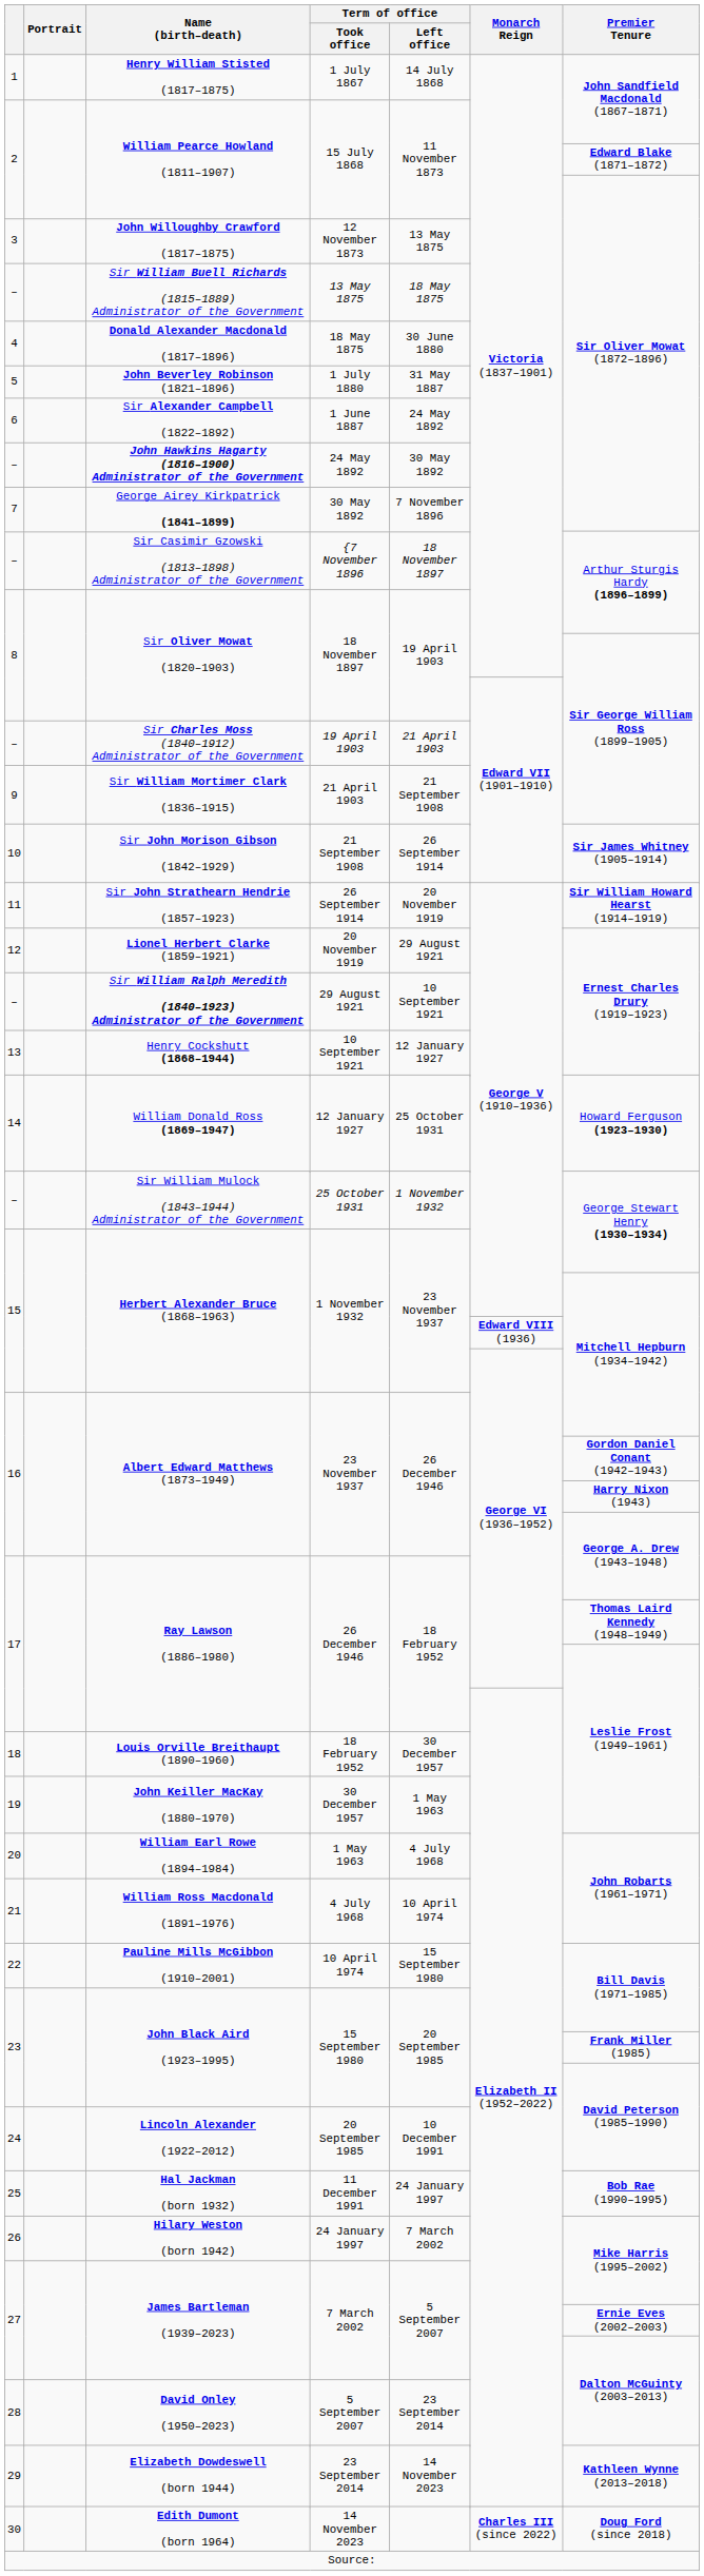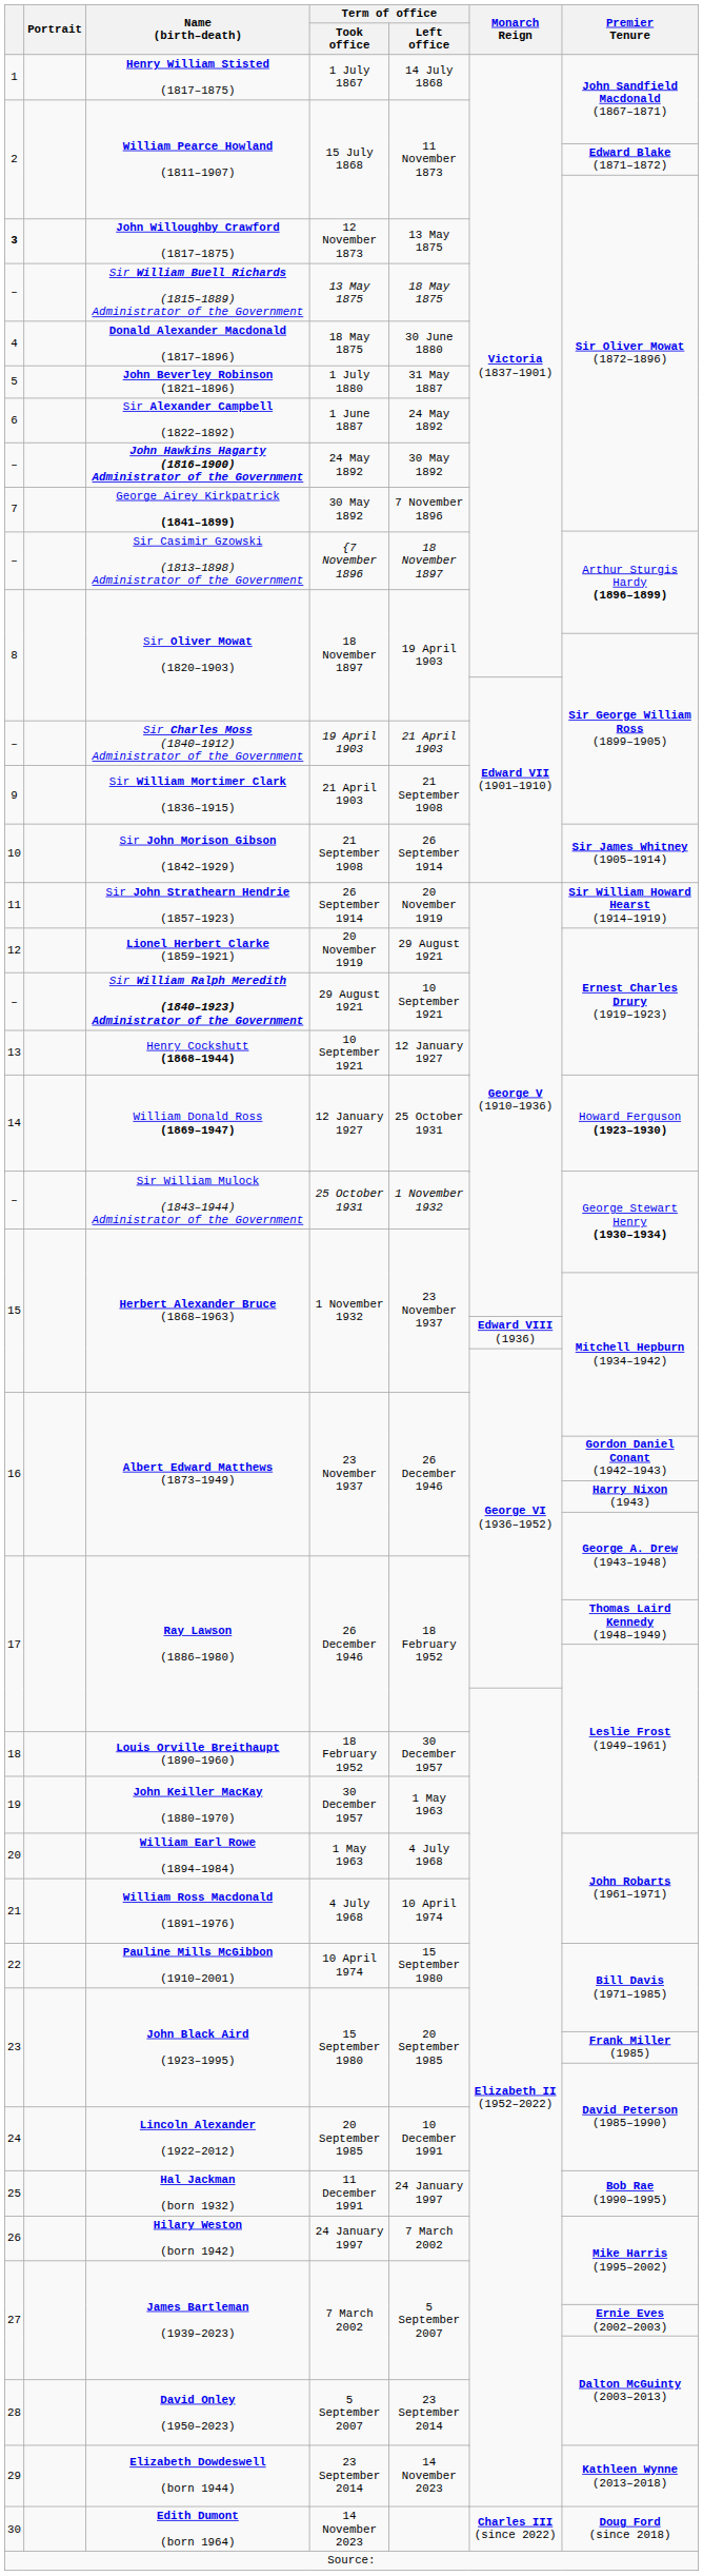John Willoughby Crawford (1817–1875) | column 1: normal -> bold
